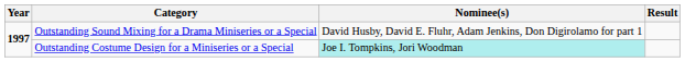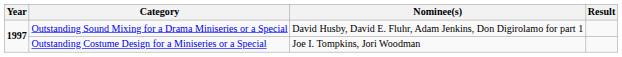Outstanding Costume Design for a Miniseries or a Special | Nominee(s): paleturquoise background -> no background
